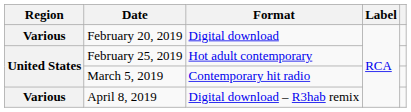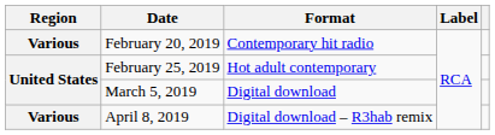February 20, 2019 | Format: Digital download -> Contemporary hit radio
March 5, 2019 | Format: Contemporary hit radio -> Digital download
